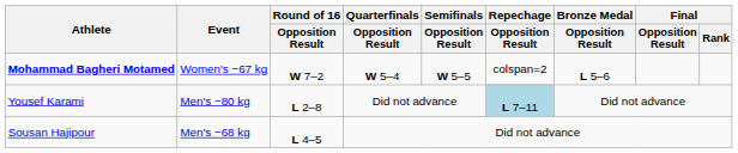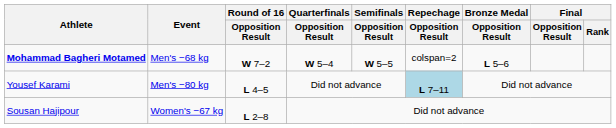Mohammad Bagheri Motamed | Event: Women's −67 kg -> Men's −68 kg
Yousef Karami | Round of 16 / Opposition Result: L 2–8 -> L 4–5
Sousan Hajipour | Event: Men's −68 kg -> Women's −67 kg
Sousan Hajipour | Round of 16 / Opposition Result: L 4–5 -> L 2–8
